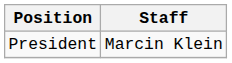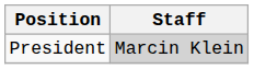President | Staff: no background -> lightgrey background
